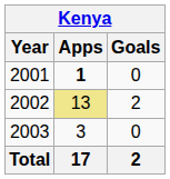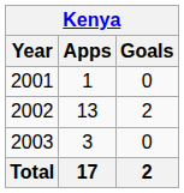2001 | Apps: bold -> normal
2002 | Apps: khaki background -> no background
